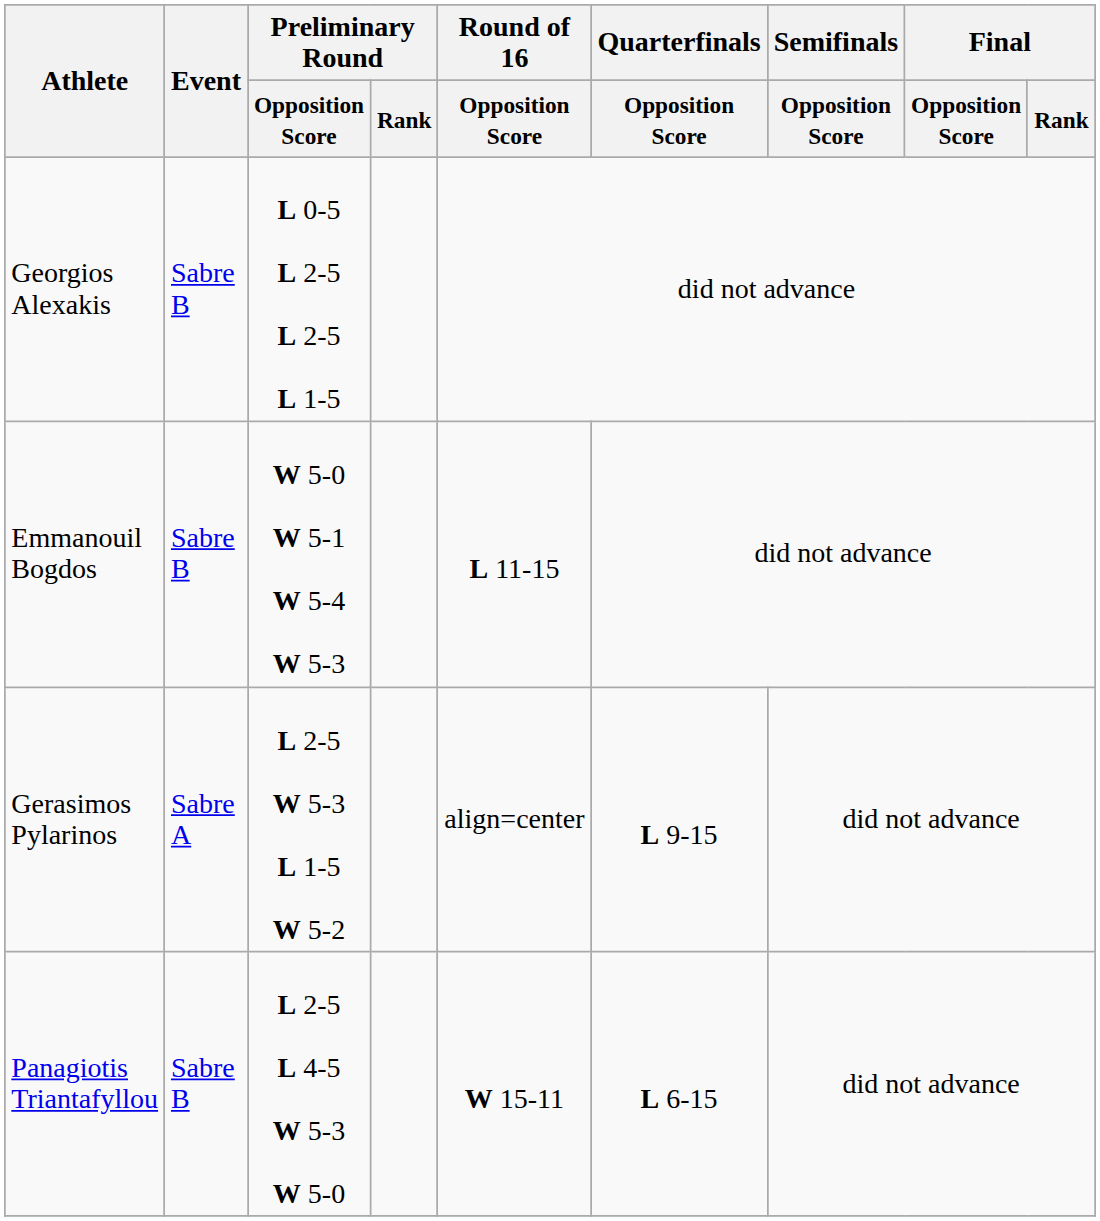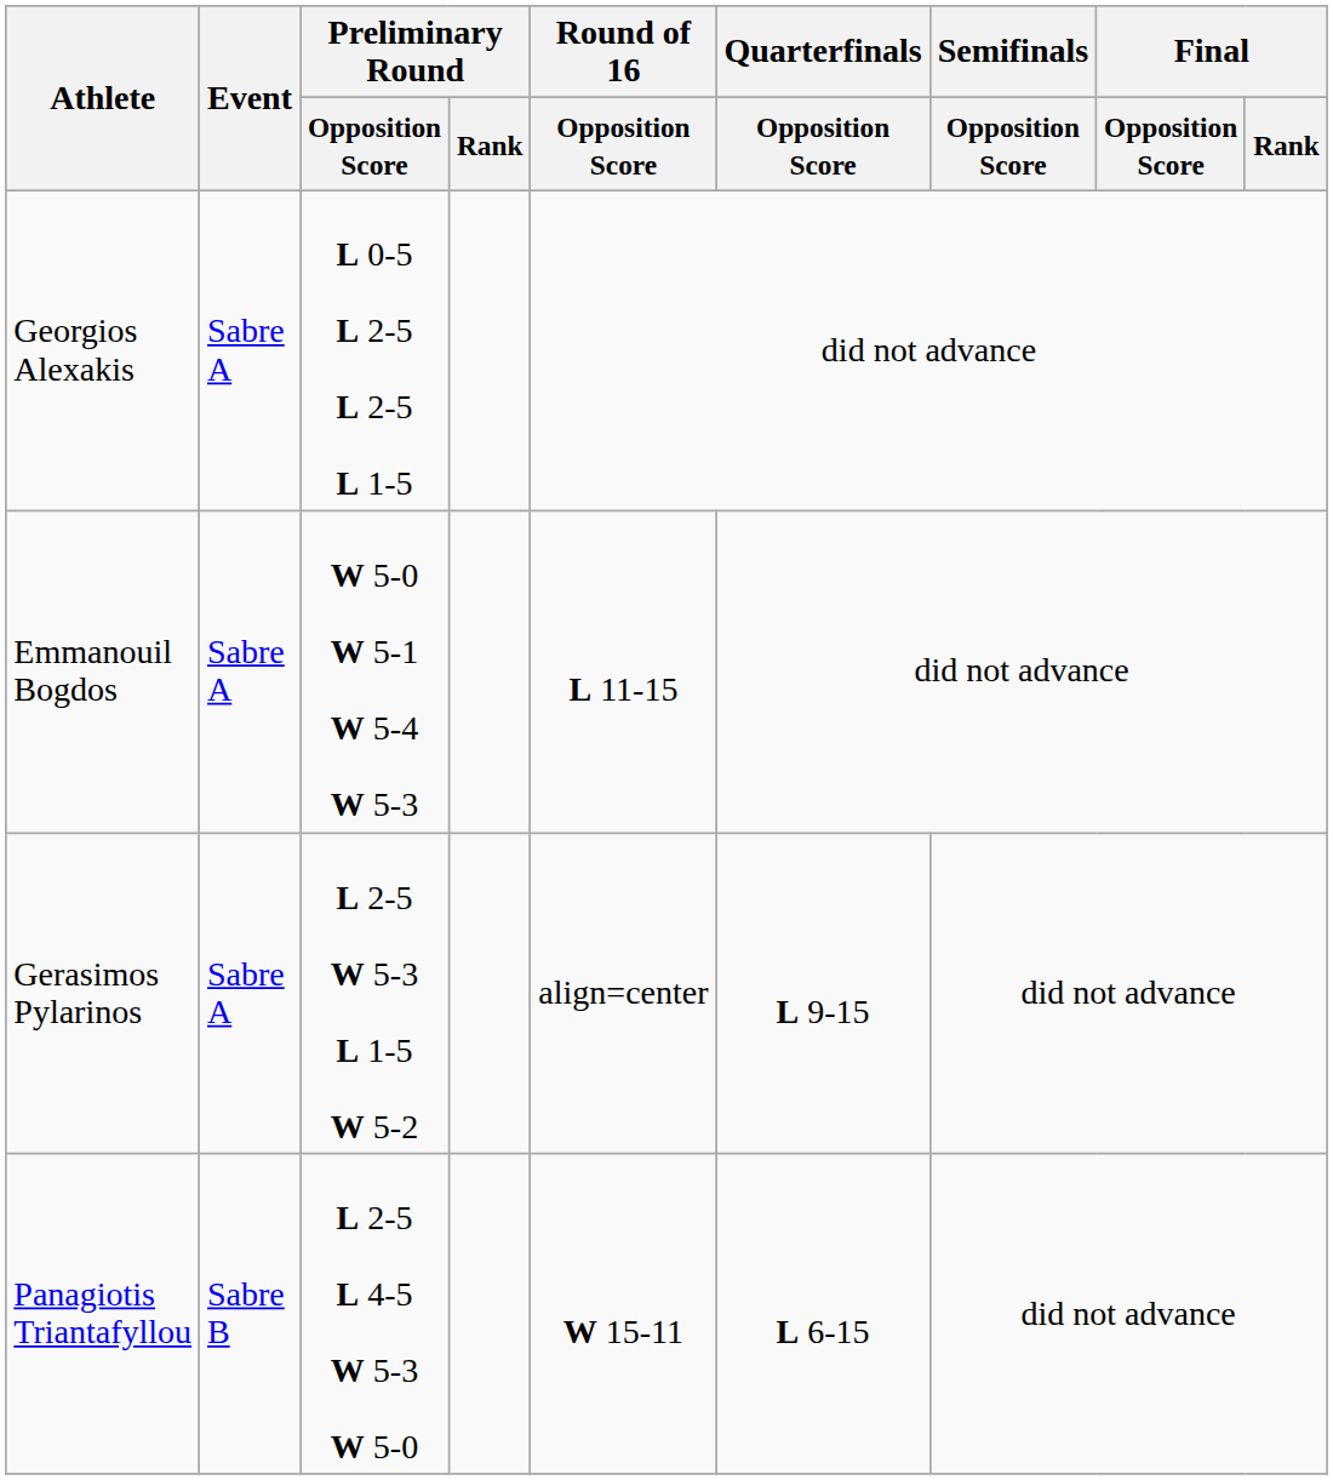Georgios Alexakis | Event: Sabre B -> Sabre A
Emmanouil Bogdos | Event: Sabre B -> Sabre A
